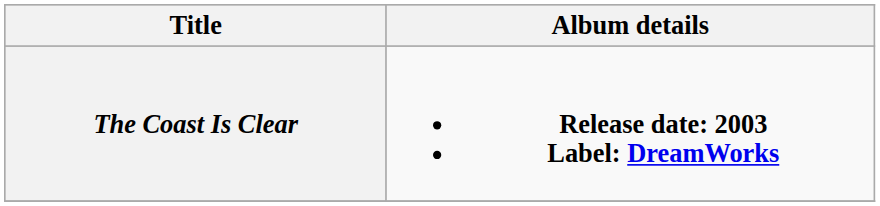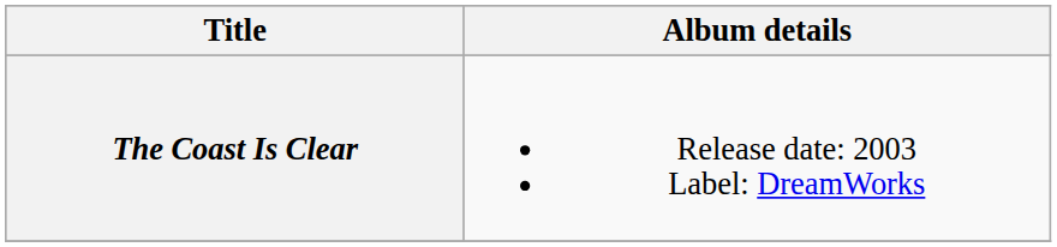The Coast Is Clear | Album details: bold -> normal
